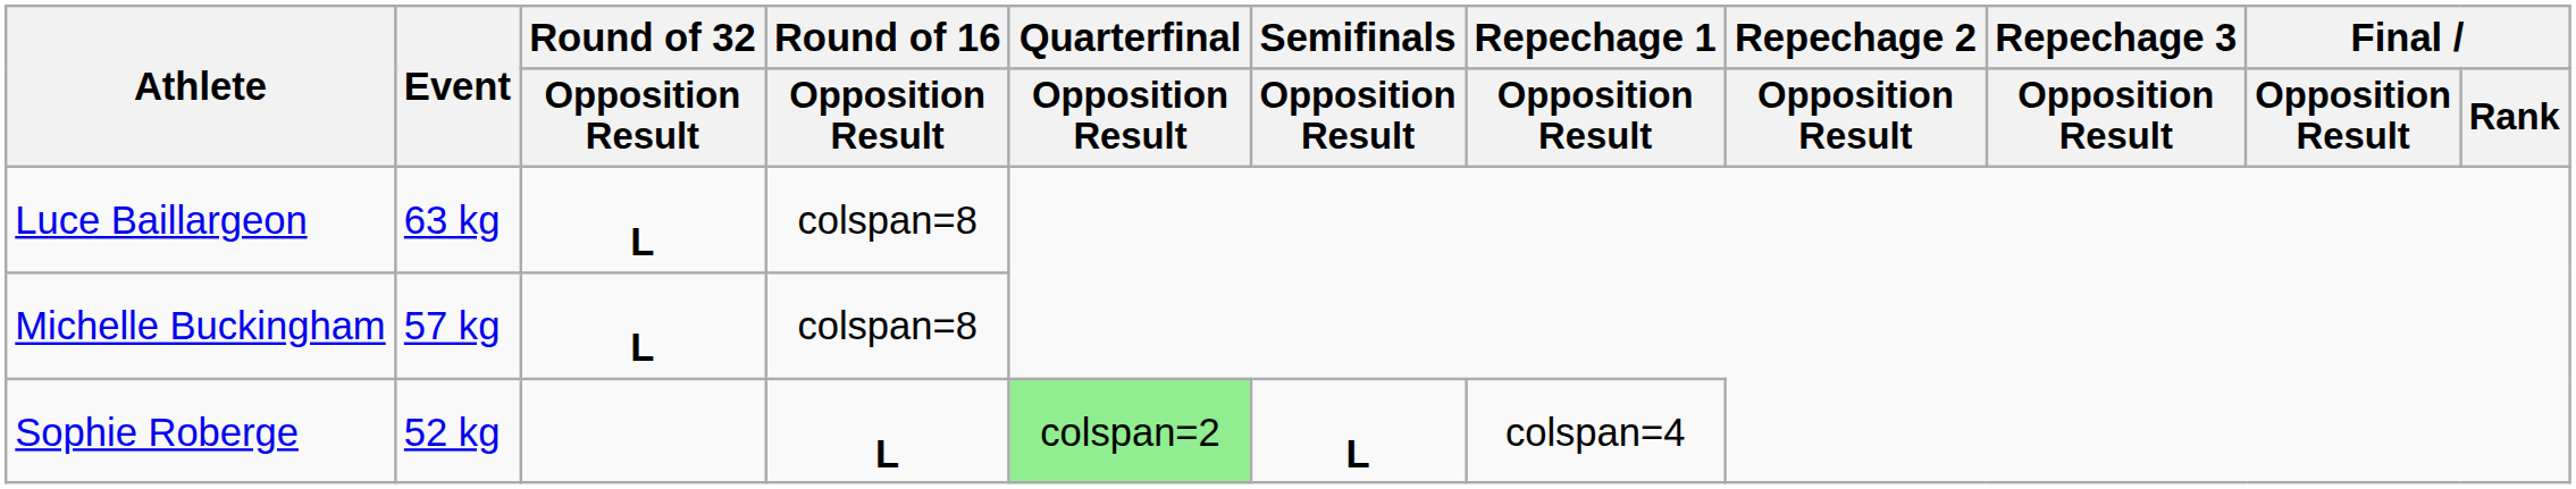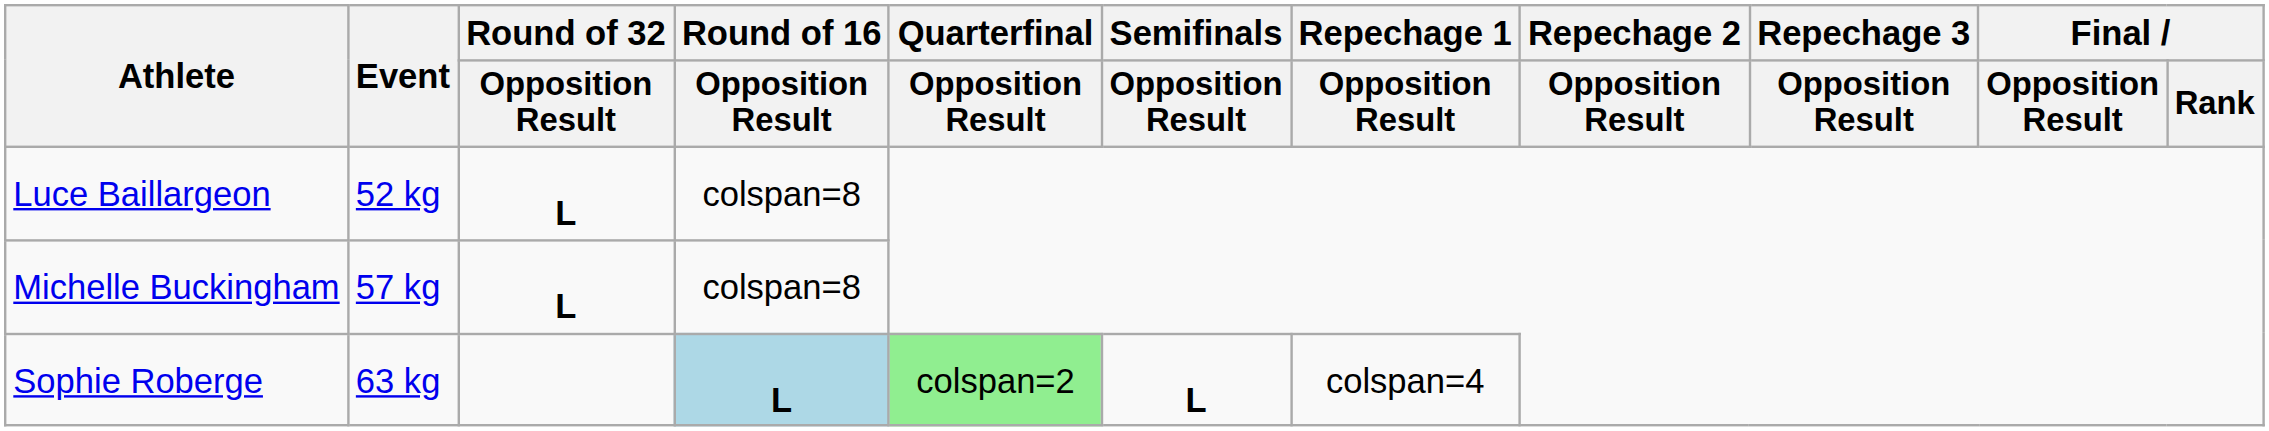Luce Baillargeon | Event: 63 kg -> 52 kg
Sophie Roberge | Event: 52 kg -> 63 kg
Sophie Roberge | Round of 16 / Opposition Result: no background -> lightblue background
